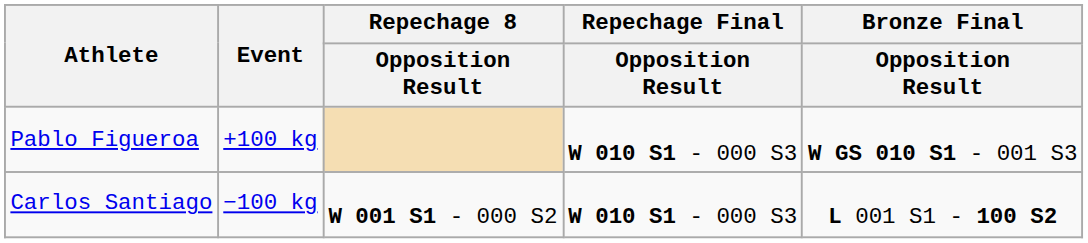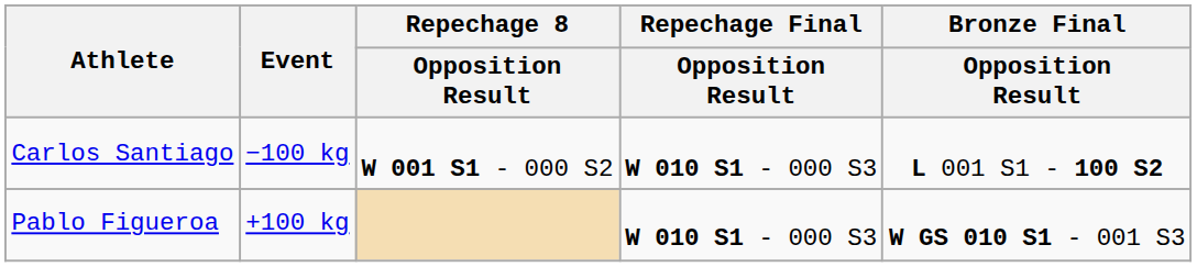rows swapped: Carlos Santiago <-> Pablo Figueroa
